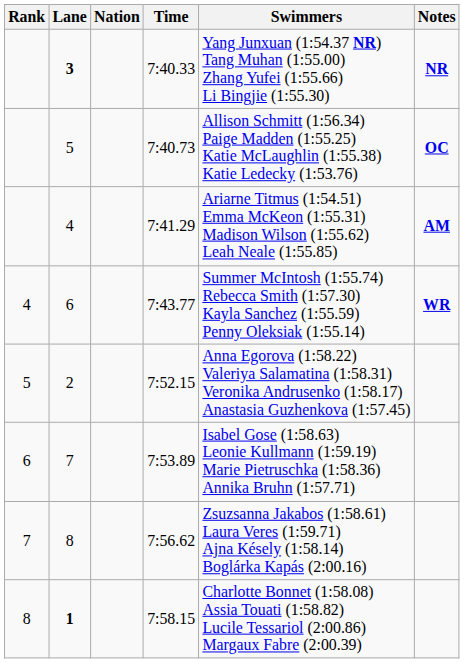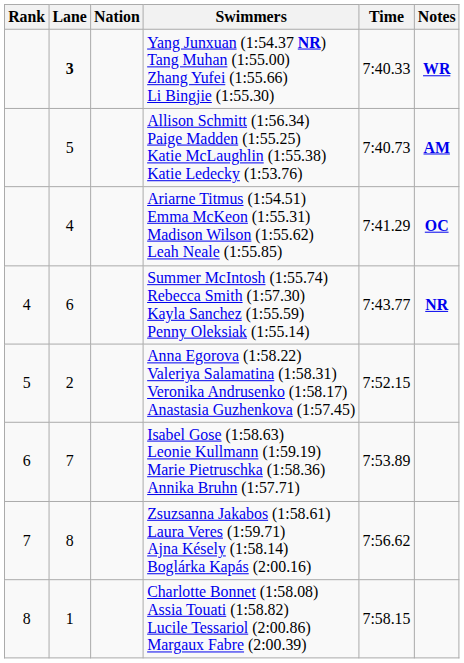columns swapped: Swimmers <-> Time
row 2 | Notes: NR -> WR
row 3 | Notes: OC -> AM
row 4 | Notes: AM -> OC
row 5 | Notes: WR -> NR
row 9 | Lane: bold -> normal
